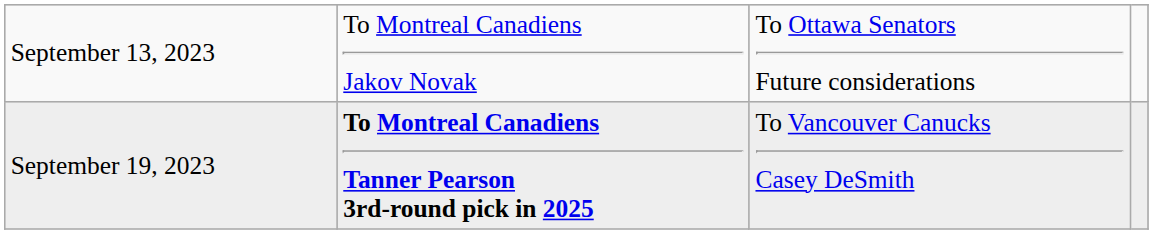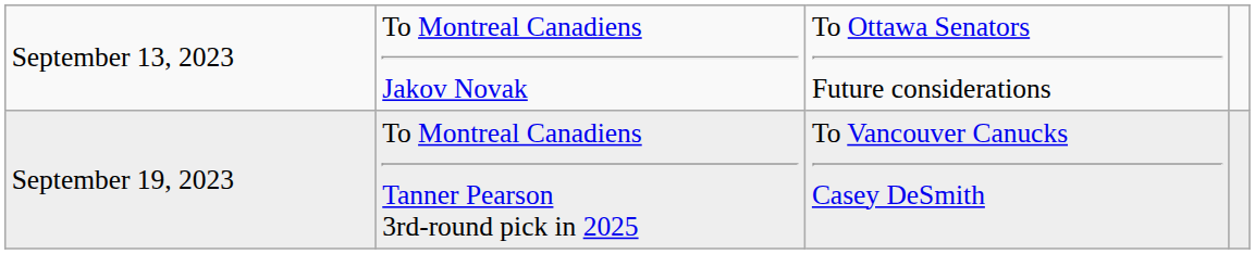September 19, 2023 | column 2: bold -> normal
